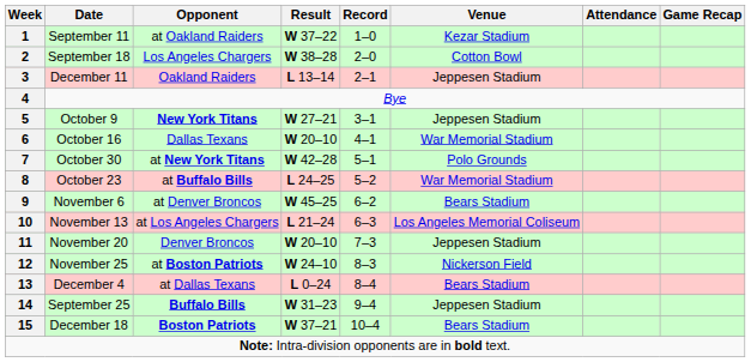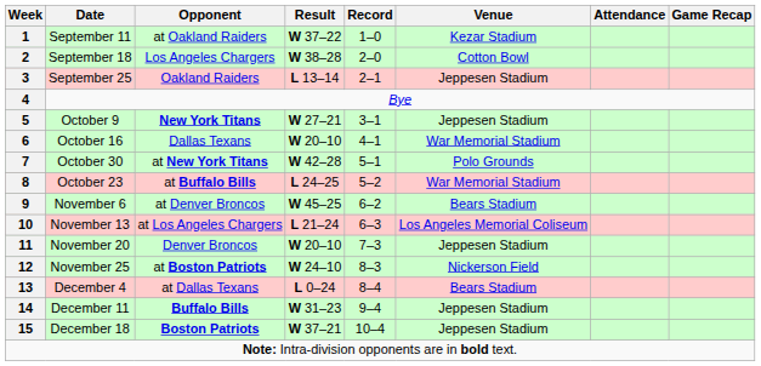3 | Date: December 11 -> September 25
14 | Date: September 25 -> December 11
15 | Venue: Bears Stadium -> Jeppesen Stadium
